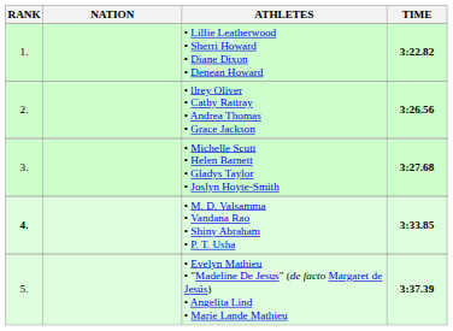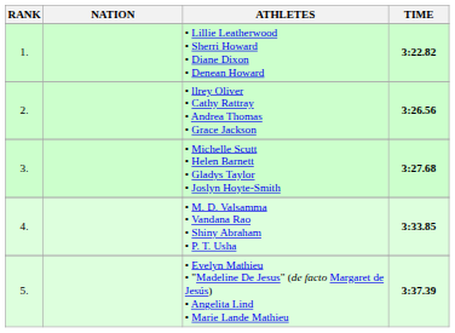• M. D. Valsamma • Vandana Rao • Shiny Abraham • P. T. Usha | RANK: bold -> normal
